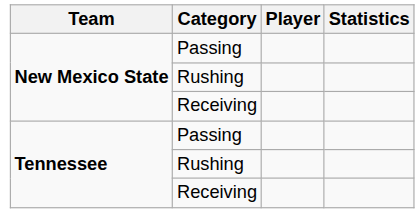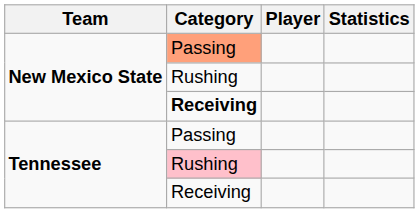New Mexico State / Passing | Category: no background -> lightsalmon background
New Mexico State / Receiving | Category: normal -> bold
Tennessee / Rushing | Category: no background -> pink background
